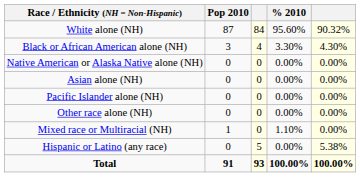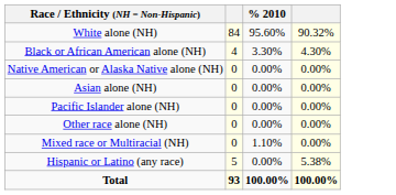- column: Pop 2010 | 87 | 3 | 0 | 0 | 0 | 0 | 1 | 0 | 91
